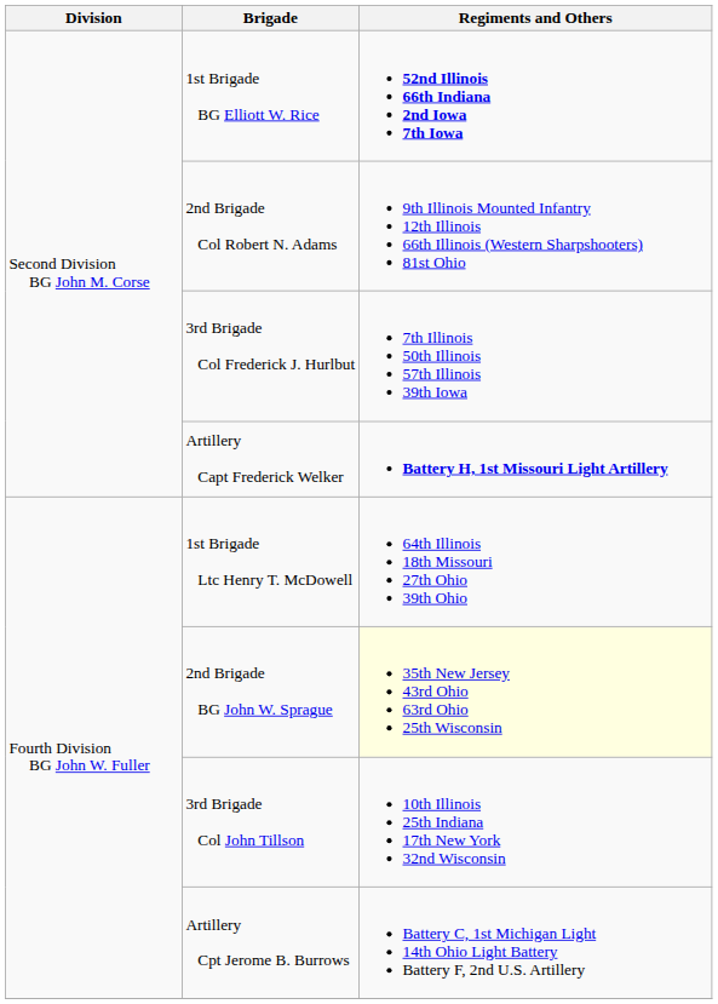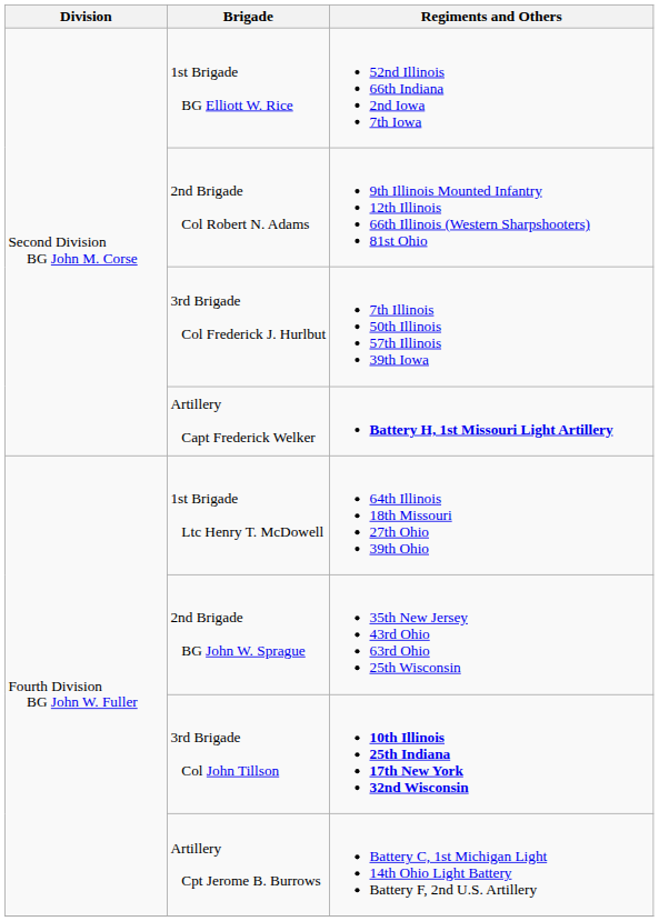1st Brigade BG Elliott W. Rice | Regiments and Others: bold -> normal
2nd Brigade BG John W. Sprague | Regiments and Others: lightyellow background -> no background
3rd Brigade Col John Tillson | Regiments and Others: normal -> bold
